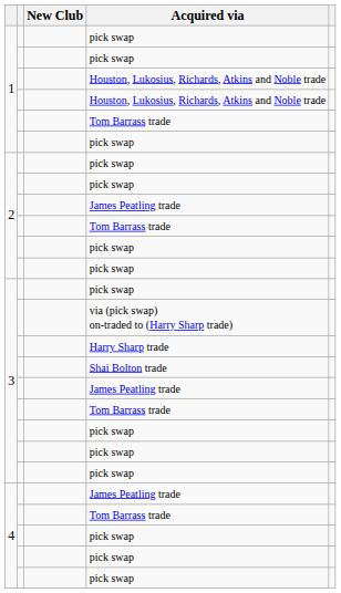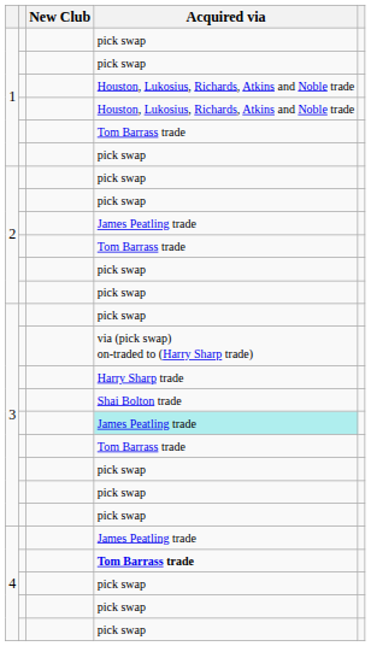3 / James Peatling trade | Acquired via: no background -> paleturquoise background
4 / Tom Barrass trade | Acquired via: normal -> bold
